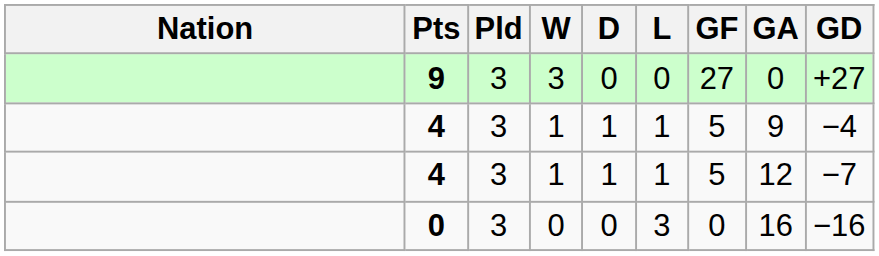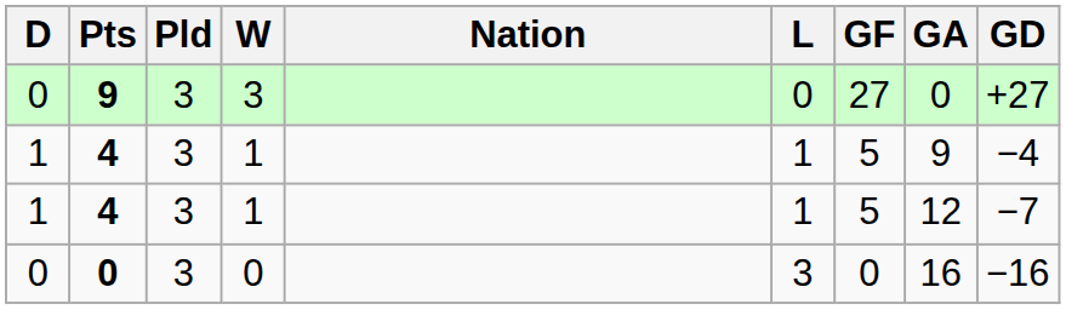columns swapped: Nation <-> D
